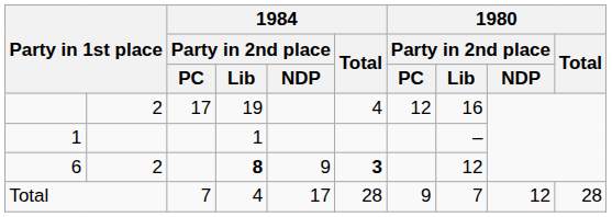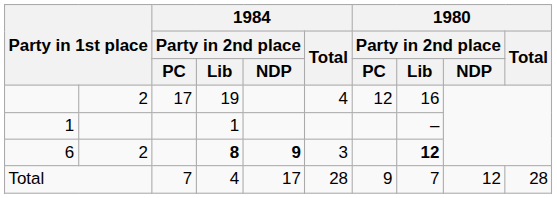6 | 1984 / Party in 2nd place / NDP: normal -> bold
6 | 1984 / Total: bold -> normal
6 | 1980 / Party in 2nd place / Lib: normal -> bold
